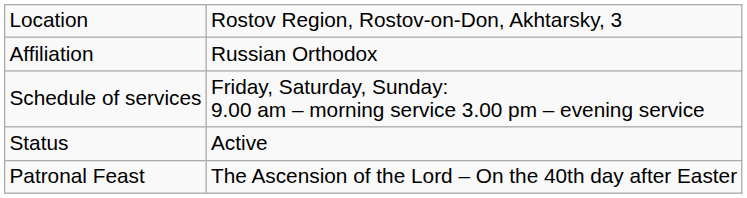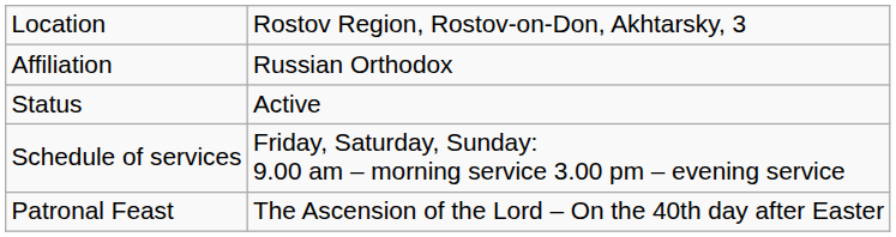rows swapped: Status <-> Schedule of services
